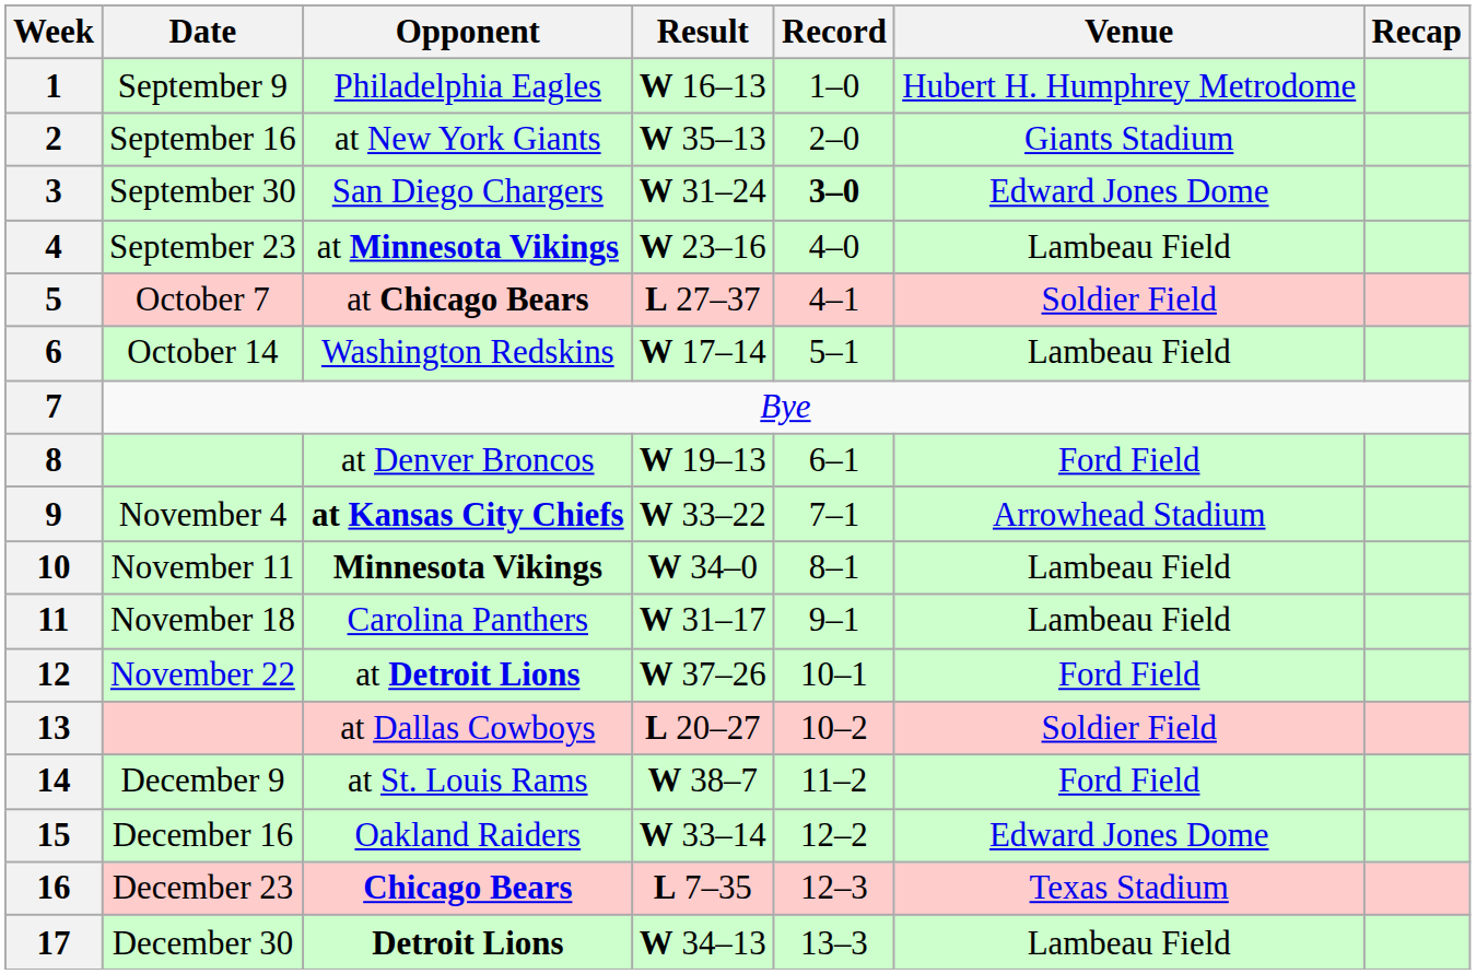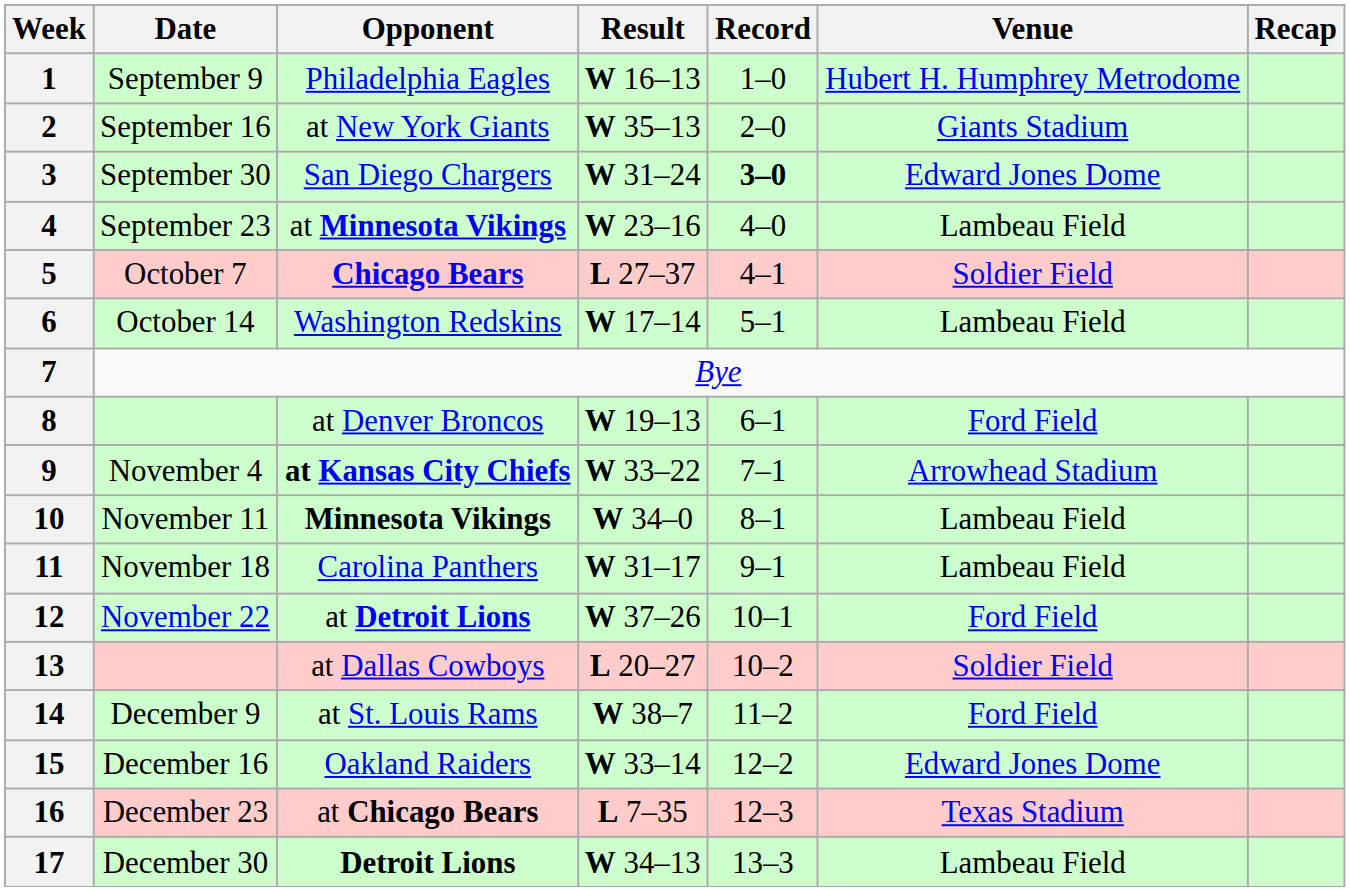5 | Opponent: at Chicago Bears -> Chicago Bears
16 | Opponent: Chicago Bears -> at Chicago Bears
